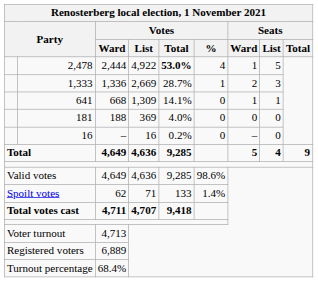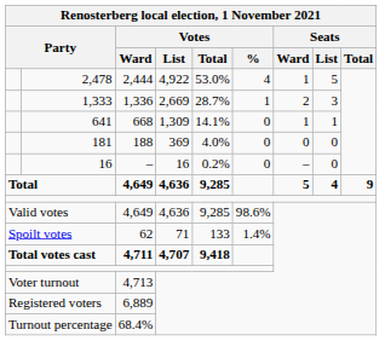2,478 | Votes / Total: bold -> normal
